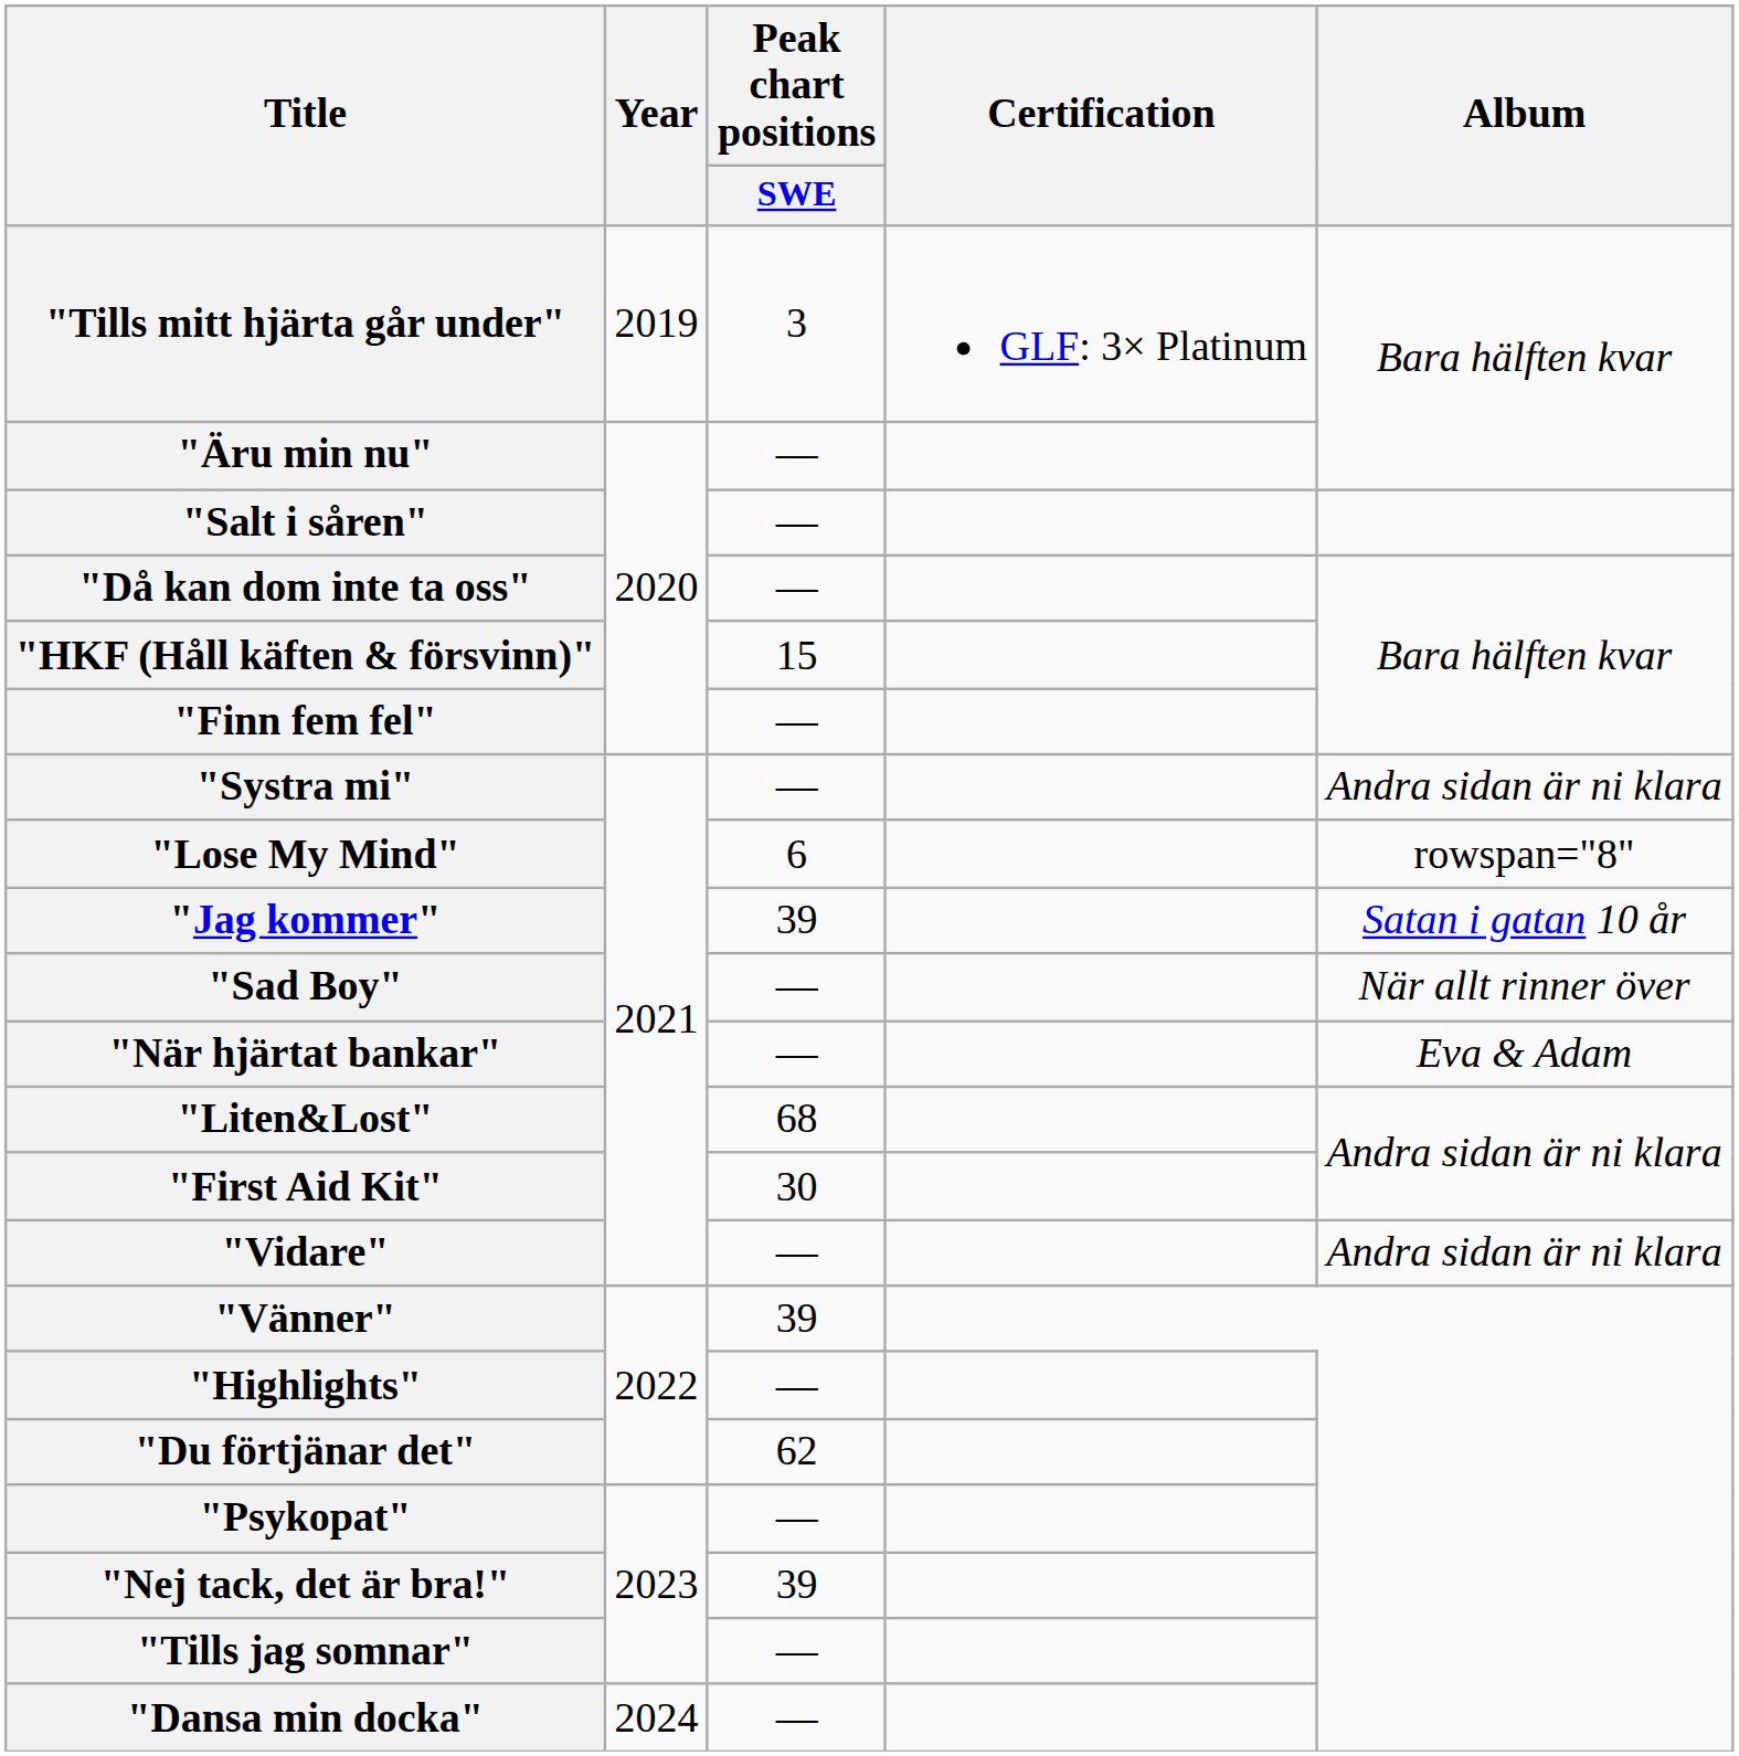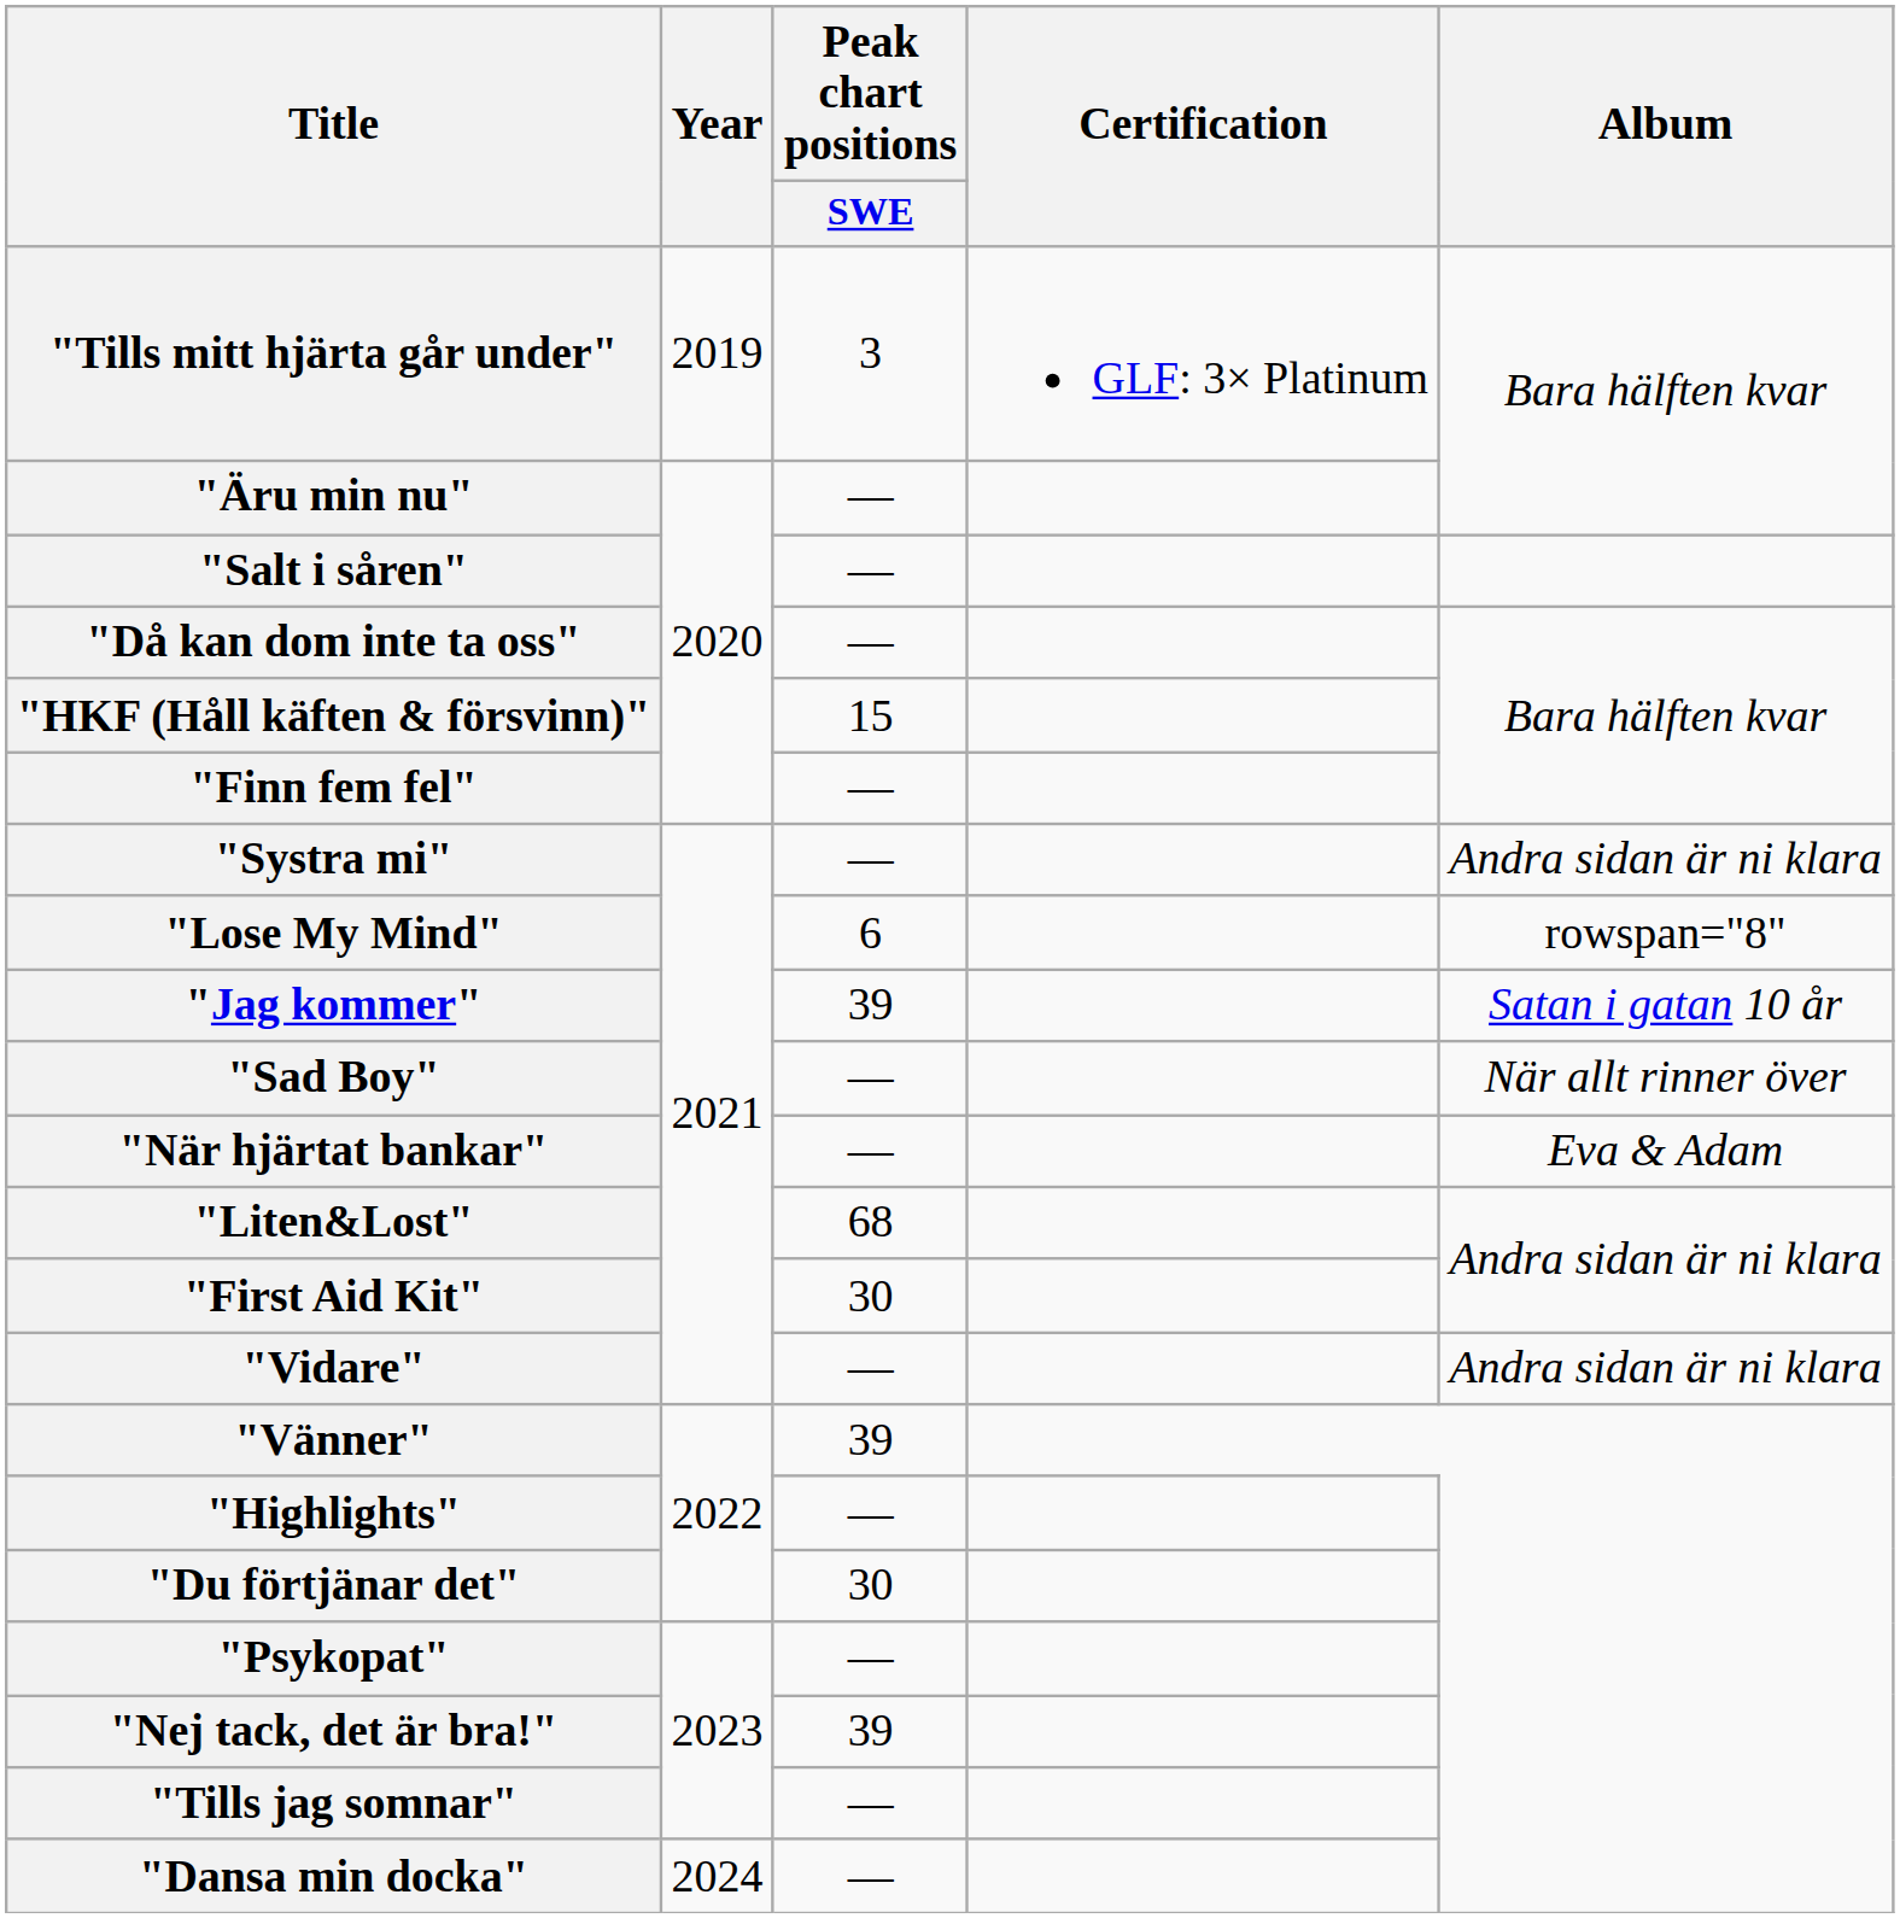"Du förtjänar det" | Peak chart positions / SWE: 62 -> 30
